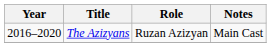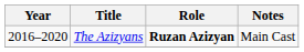The Azizyans | Role: normal -> bold
